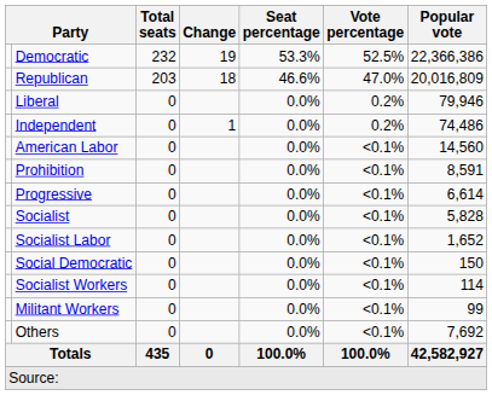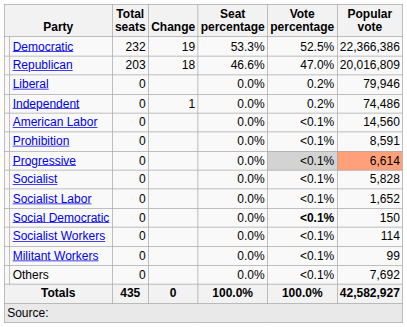Progressive | Vote percentage: no background -> lightgrey background
Progressive | Popular vote: no background -> lightsalmon background
Social Democratic | Vote percentage: normal -> bold
